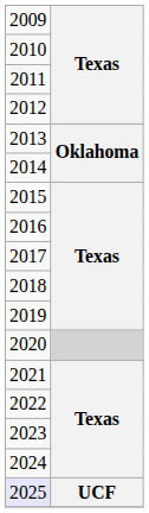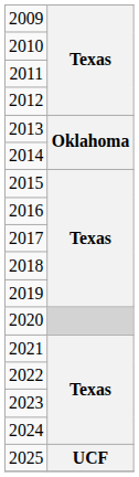2025 | column 1: lavender background -> no background
